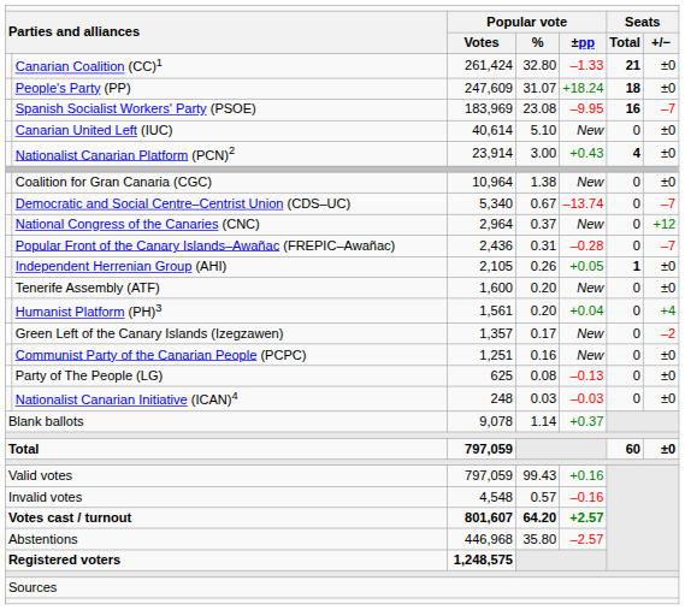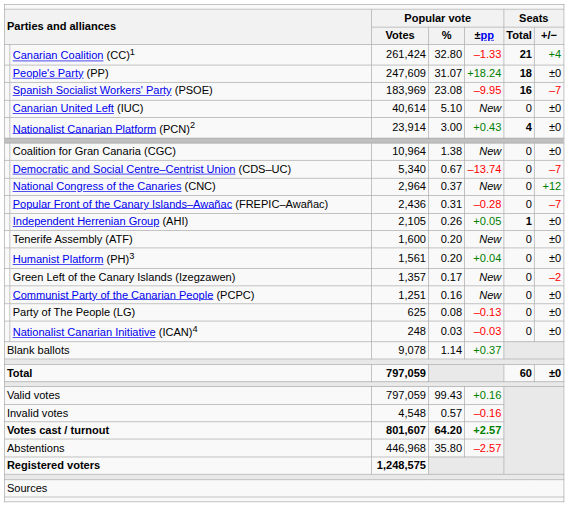Canarian Coalition (CC)1 | column 7: ±0 -> +4
Humanist Platform (PH)3 | column 7: +4 -> ±0
